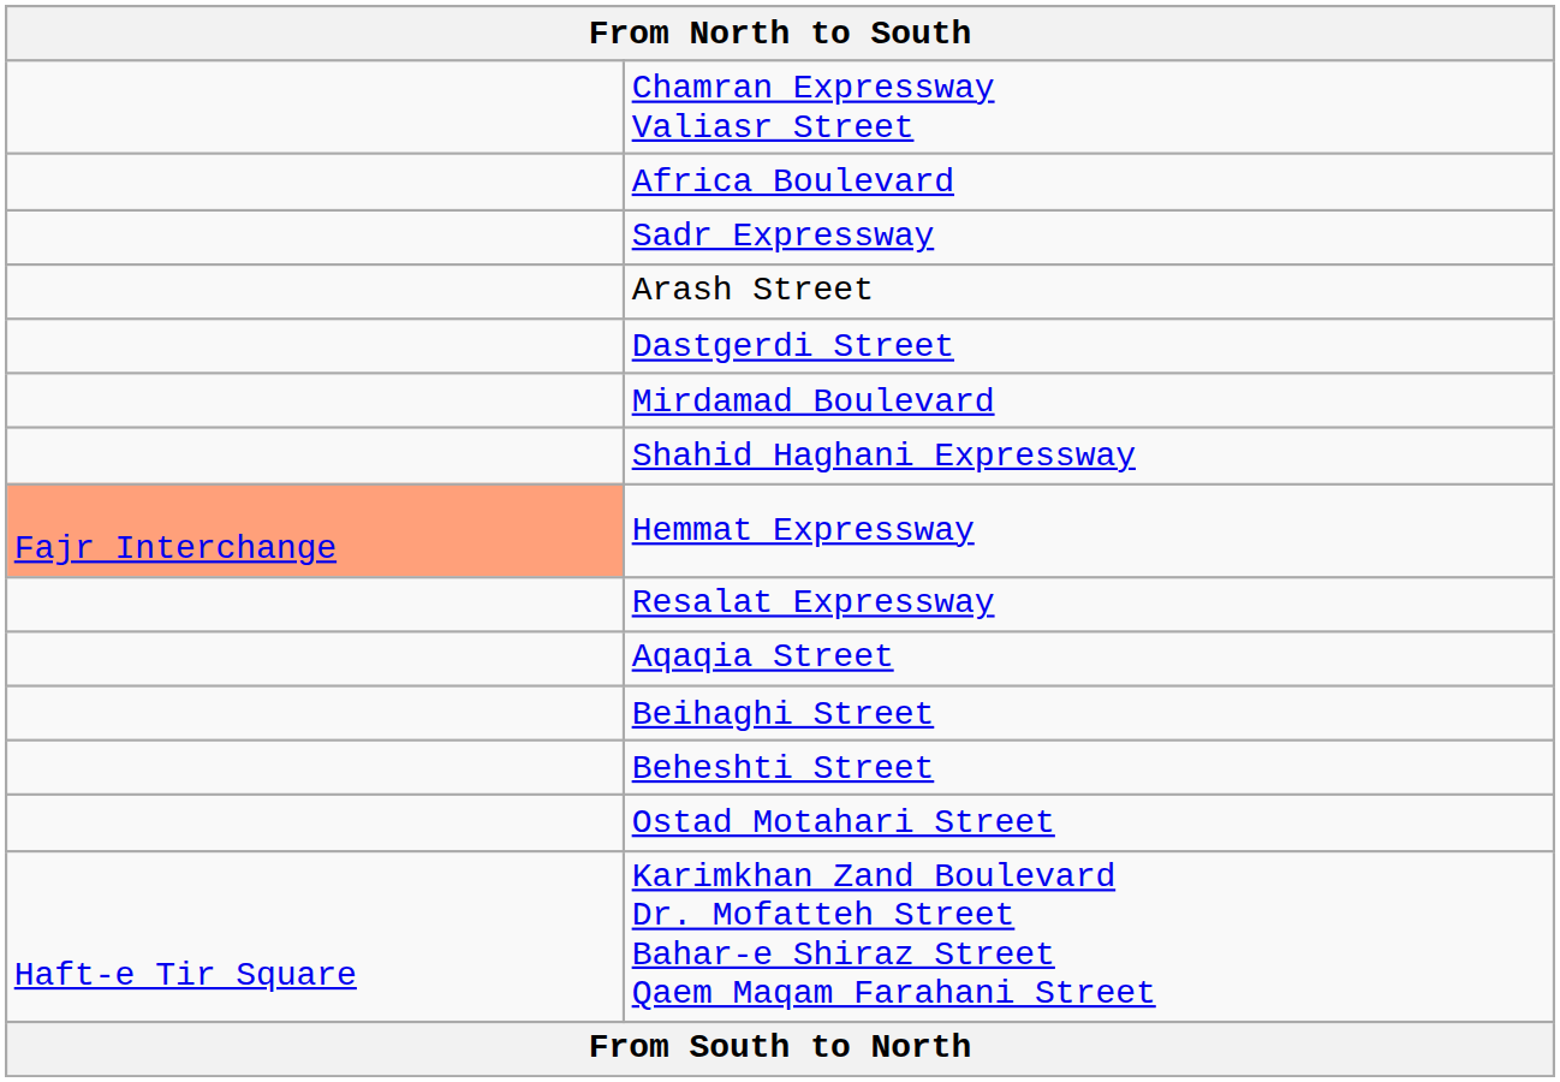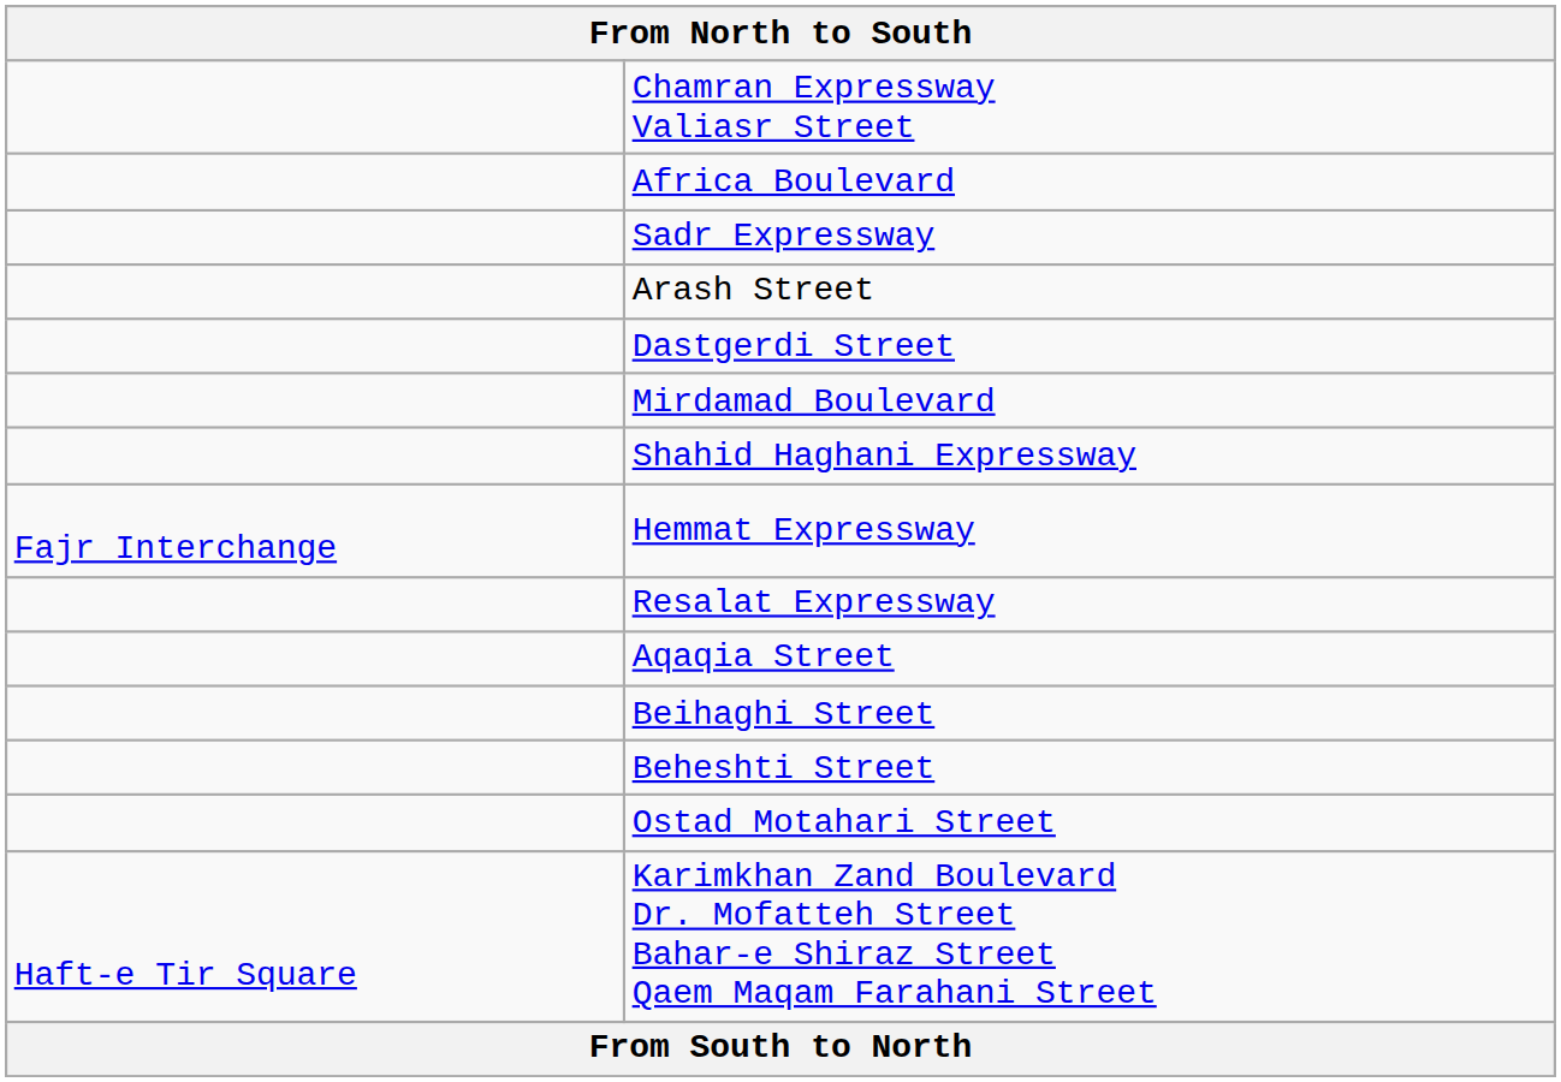Hemmat Expressway | column 1: lightsalmon background -> no background
